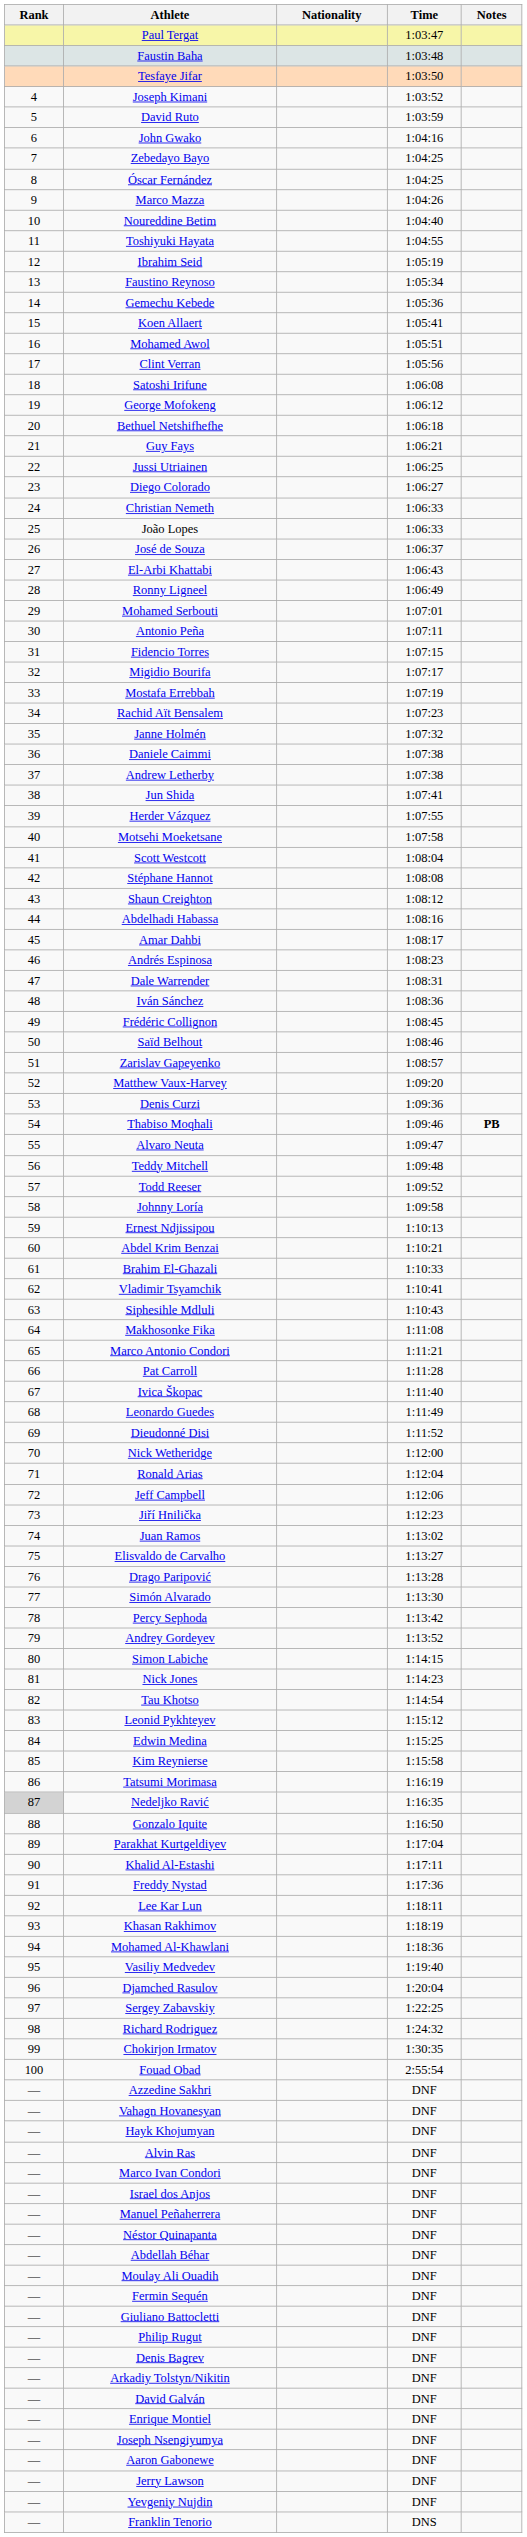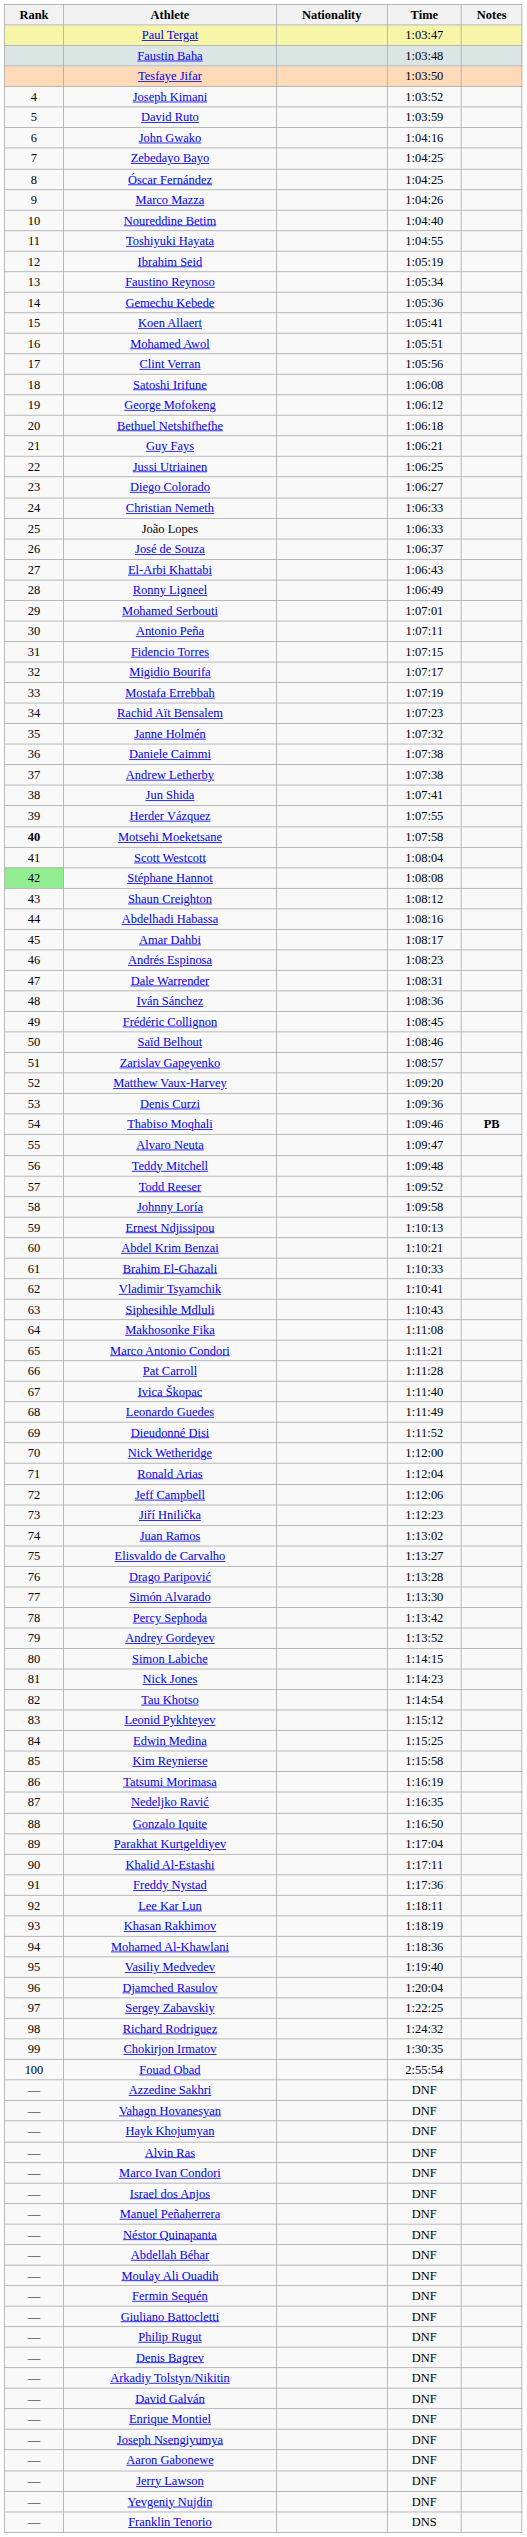Motsehi Moeketsane | Rank: normal -> bold
Stéphane Hannot | Rank: no background -> lightgreen background
Nedeljko Ravić | Rank: lightgrey background -> no background
